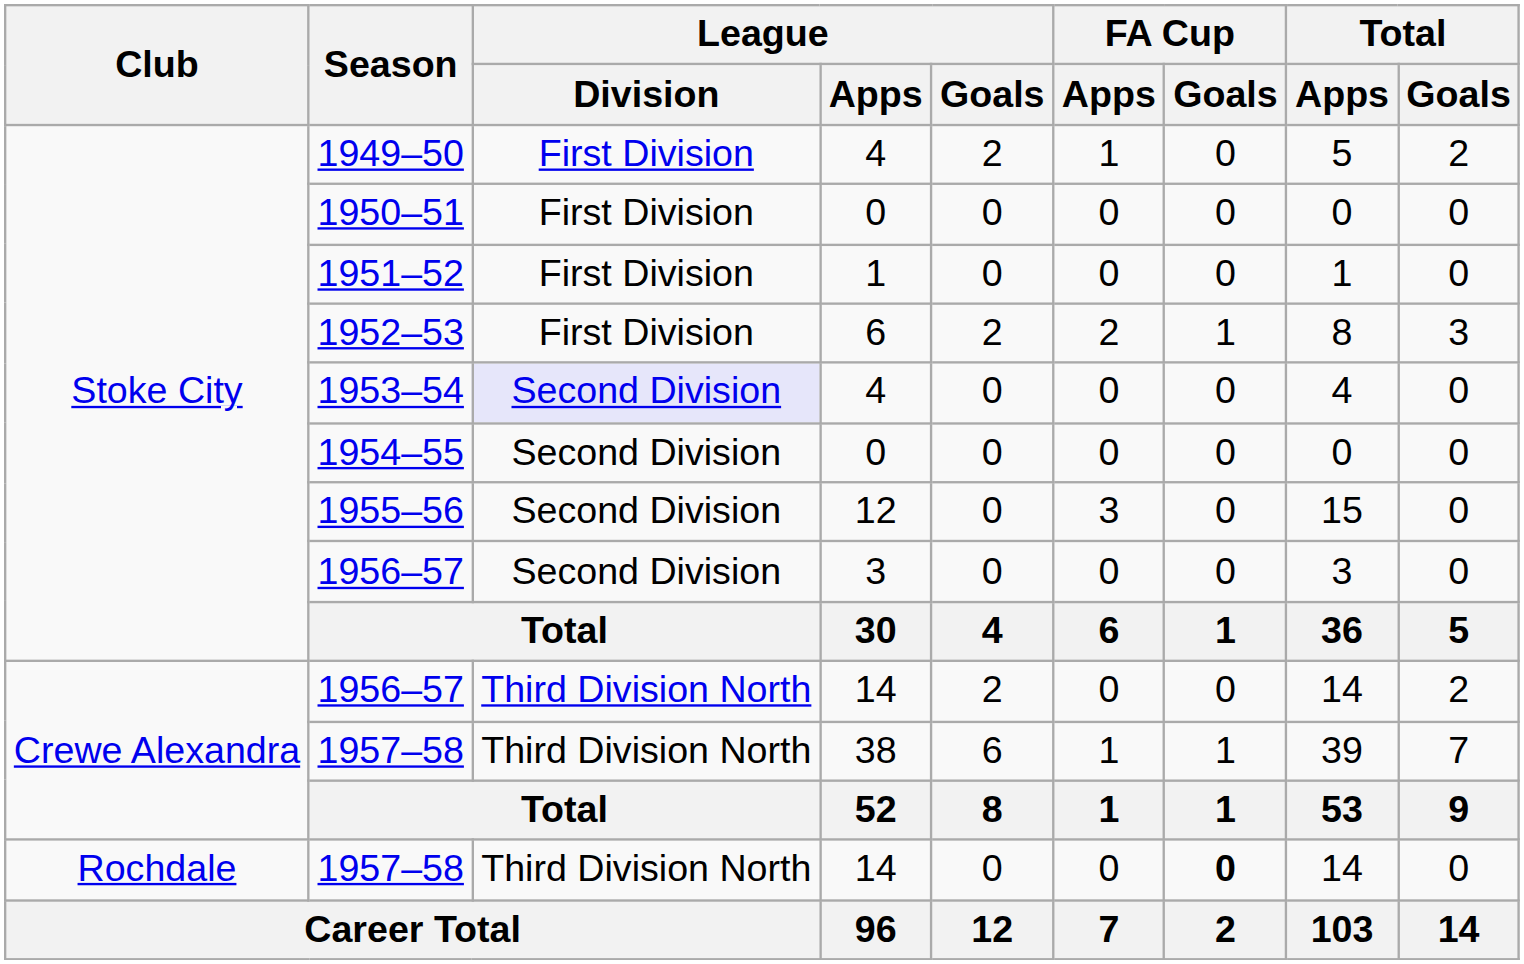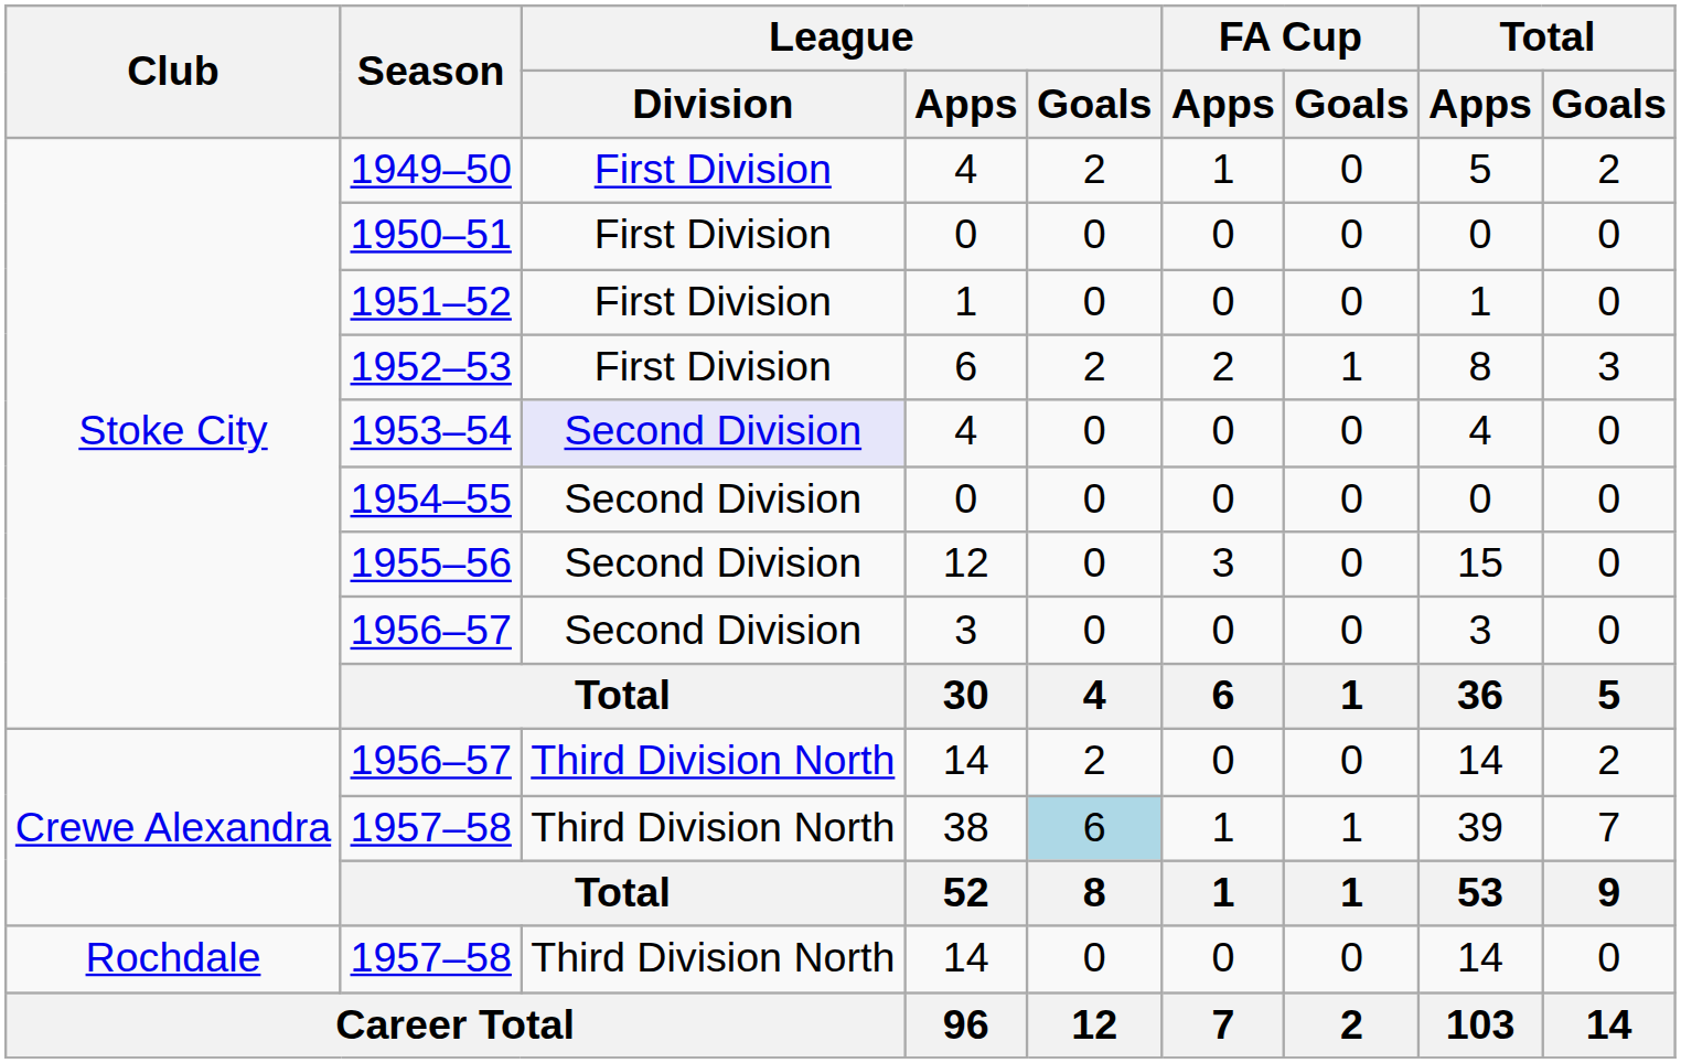1957–58 / 38 | League / Goals: no background -> lightblue background
1957–58 / 14 | FA Cup / Goals: bold -> normal
